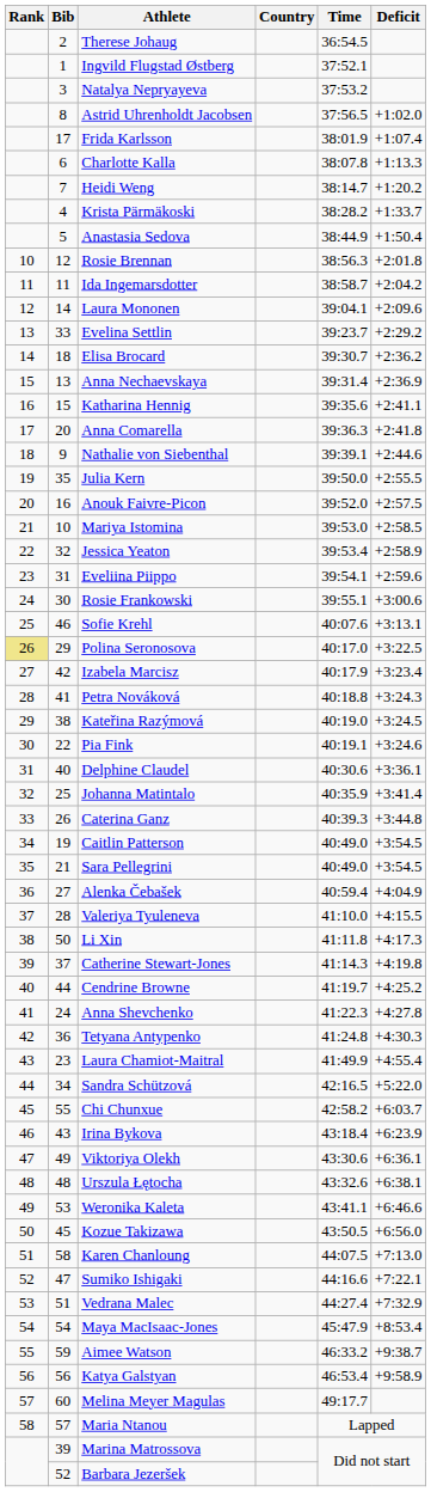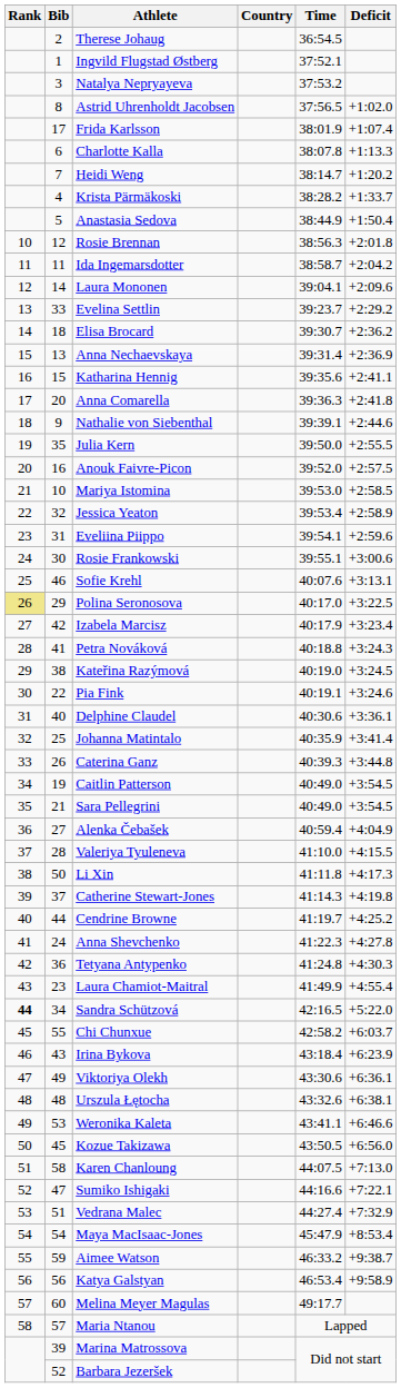Sandra Schützová | Rank: normal -> bold
